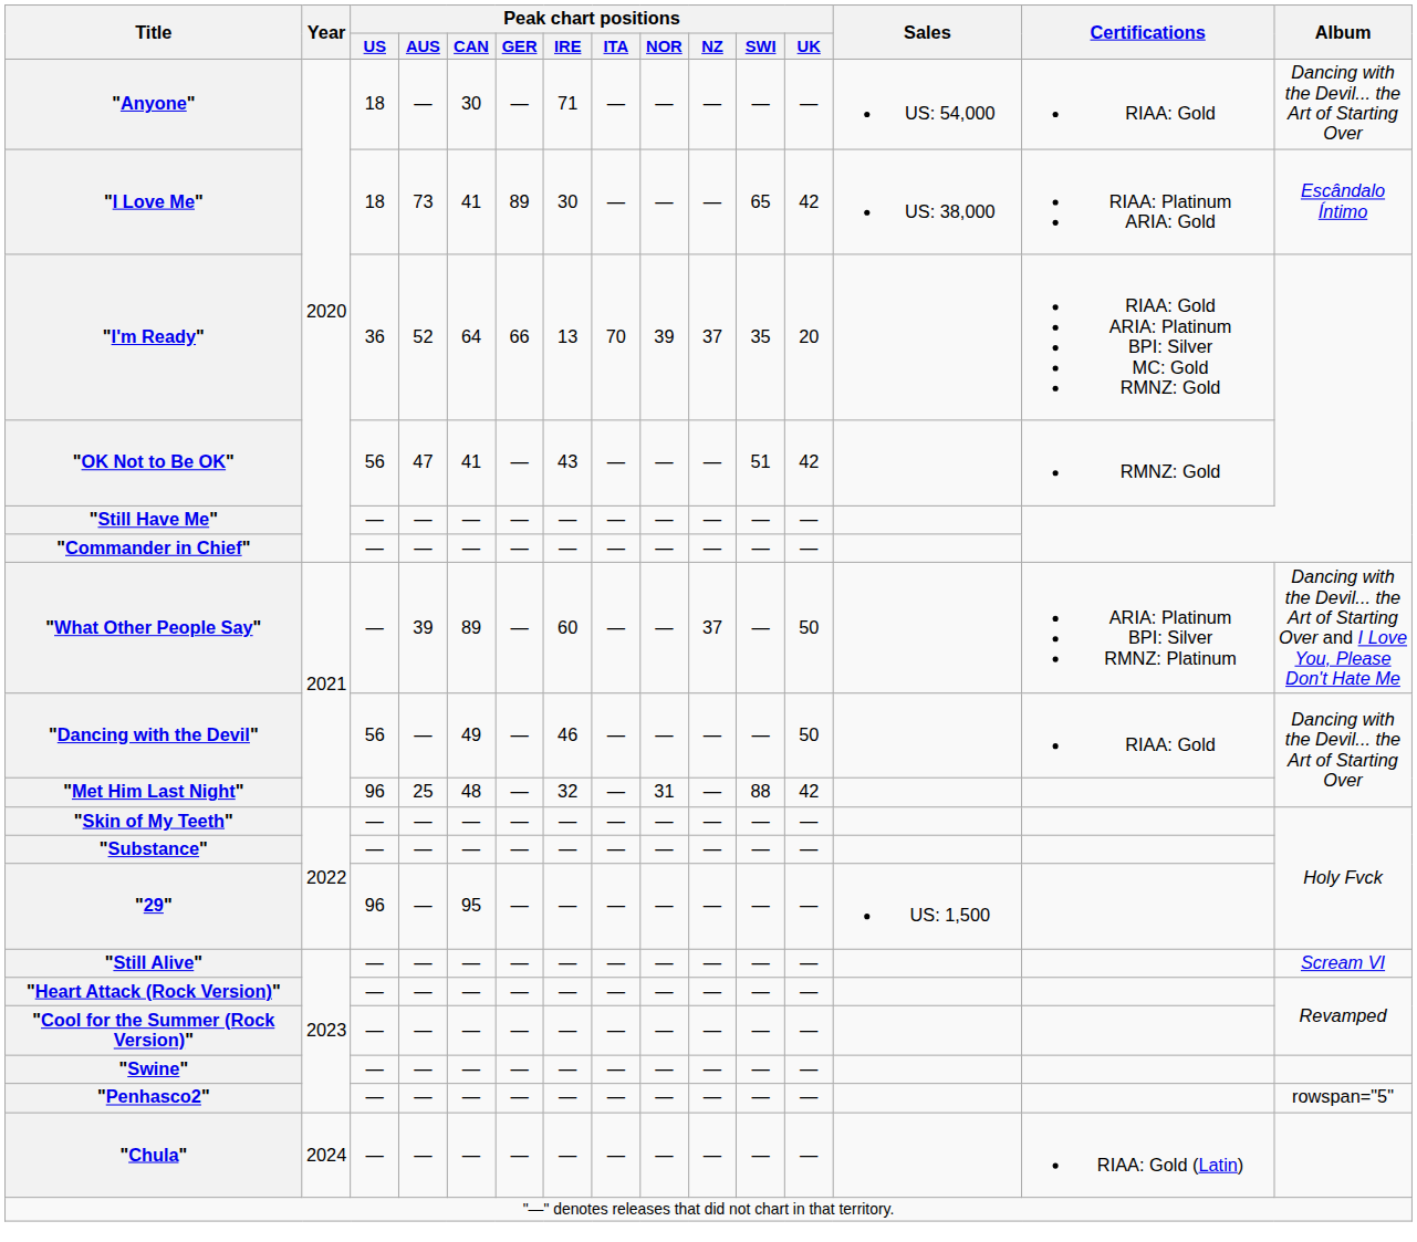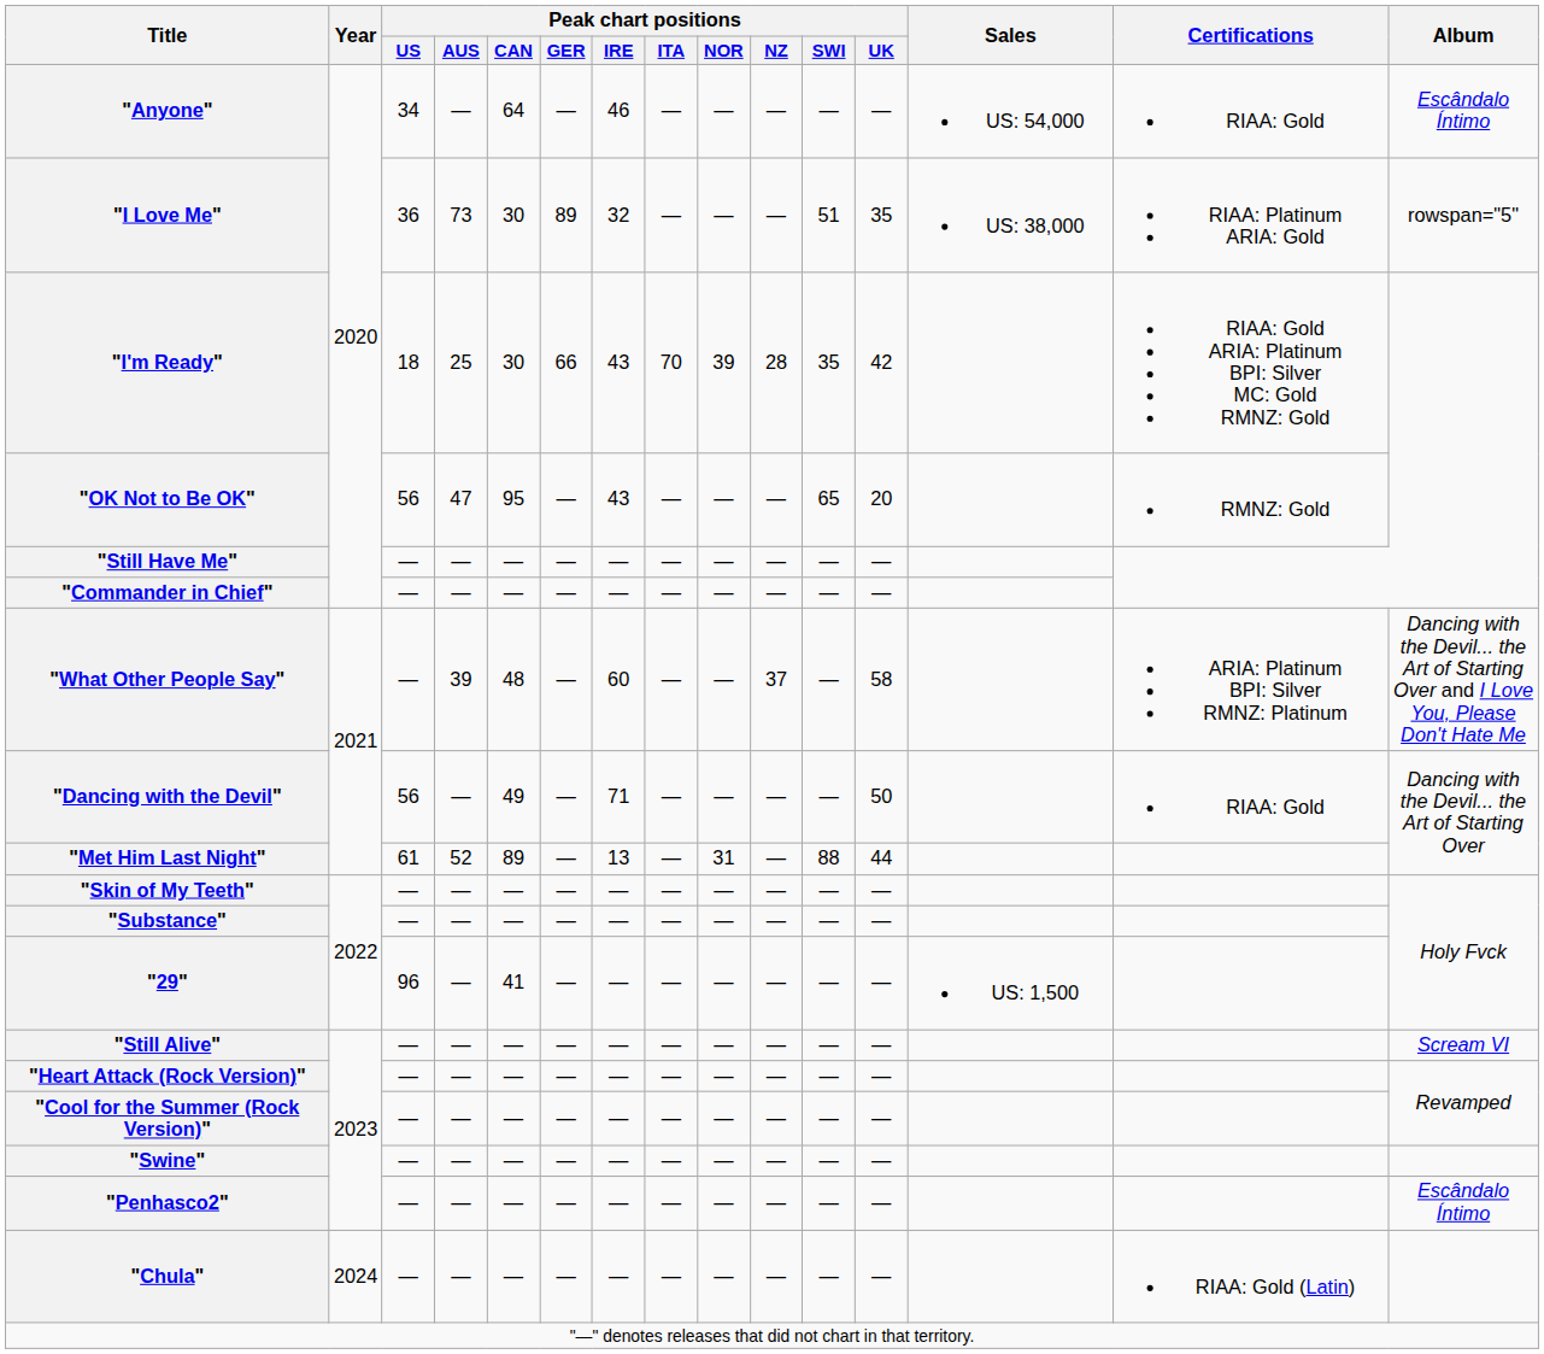"Anyone" | Peak chart positions / US: 18 -> 34
"Anyone" | Peak chart positions / CAN: 30 -> 64
"Anyone" | Peak chart positions / IRE: 71 -> 46
"Anyone" | Album: Dancing with the Devil... the Art of Starting Over -> Escândalo Íntimo
"I Love Me" | Peak chart positions / US: 18 -> 36
"I Love Me" | Peak chart positions / CAN: 41 -> 30
"I Love Me" | Peak chart positions / IRE: 30 -> 32
"I Love Me" | Peak chart positions / SWI: 65 -> 51
"I Love Me" | Peak chart positions / UK: 42 -> 35
"I Love Me" | Album: Escândalo Íntimo -> rowspan="5"
"I'm Ready" | Peak chart positions / US: 36 -> 18
"I'm Ready" | Peak chart positions / AUS: 52 -> 25
"I'm Ready" | Peak chart positions / CAN: 64 -> 30
"I'm Ready" | Peak chart positions / IRE: 13 -> 43
"I'm Ready" | Peak chart positions / NZ: 37 -> 28
"I'm Ready" | Peak chart positions / UK: 20 -> 42
"OK Not to Be OK" | Peak chart positions / CAN: 41 -> 95
"OK Not to Be OK" | Peak chart positions / SWI: 51 -> 65
"OK Not to Be OK" | Peak chart positions / UK: 42 -> 20
"What Other People Say" | Peak chart positions / CAN: 89 -> 48
"What Other People Say" | Peak chart positions / UK: 50 -> 58
"Dancing with the Devil" | Peak chart positions / IRE: 46 -> 71
"Met Him Last Night" | Peak chart positions / US: 96 -> 61
"Met Him Last Night" | Peak chart positions / AUS: 25 -> 52
"Met Him Last Night" | Peak chart positions / CAN: 48 -> 89
"Met Him Last Night" | Peak chart positions / IRE: 32 -> 13
"Met Him Last Night" | Peak chart positions / UK: 42 -> 44
"29" | Peak chart positions / CAN: 95 -> 41
"Penhasco2" | Album: rowspan="5" -> Escândalo Íntimo
